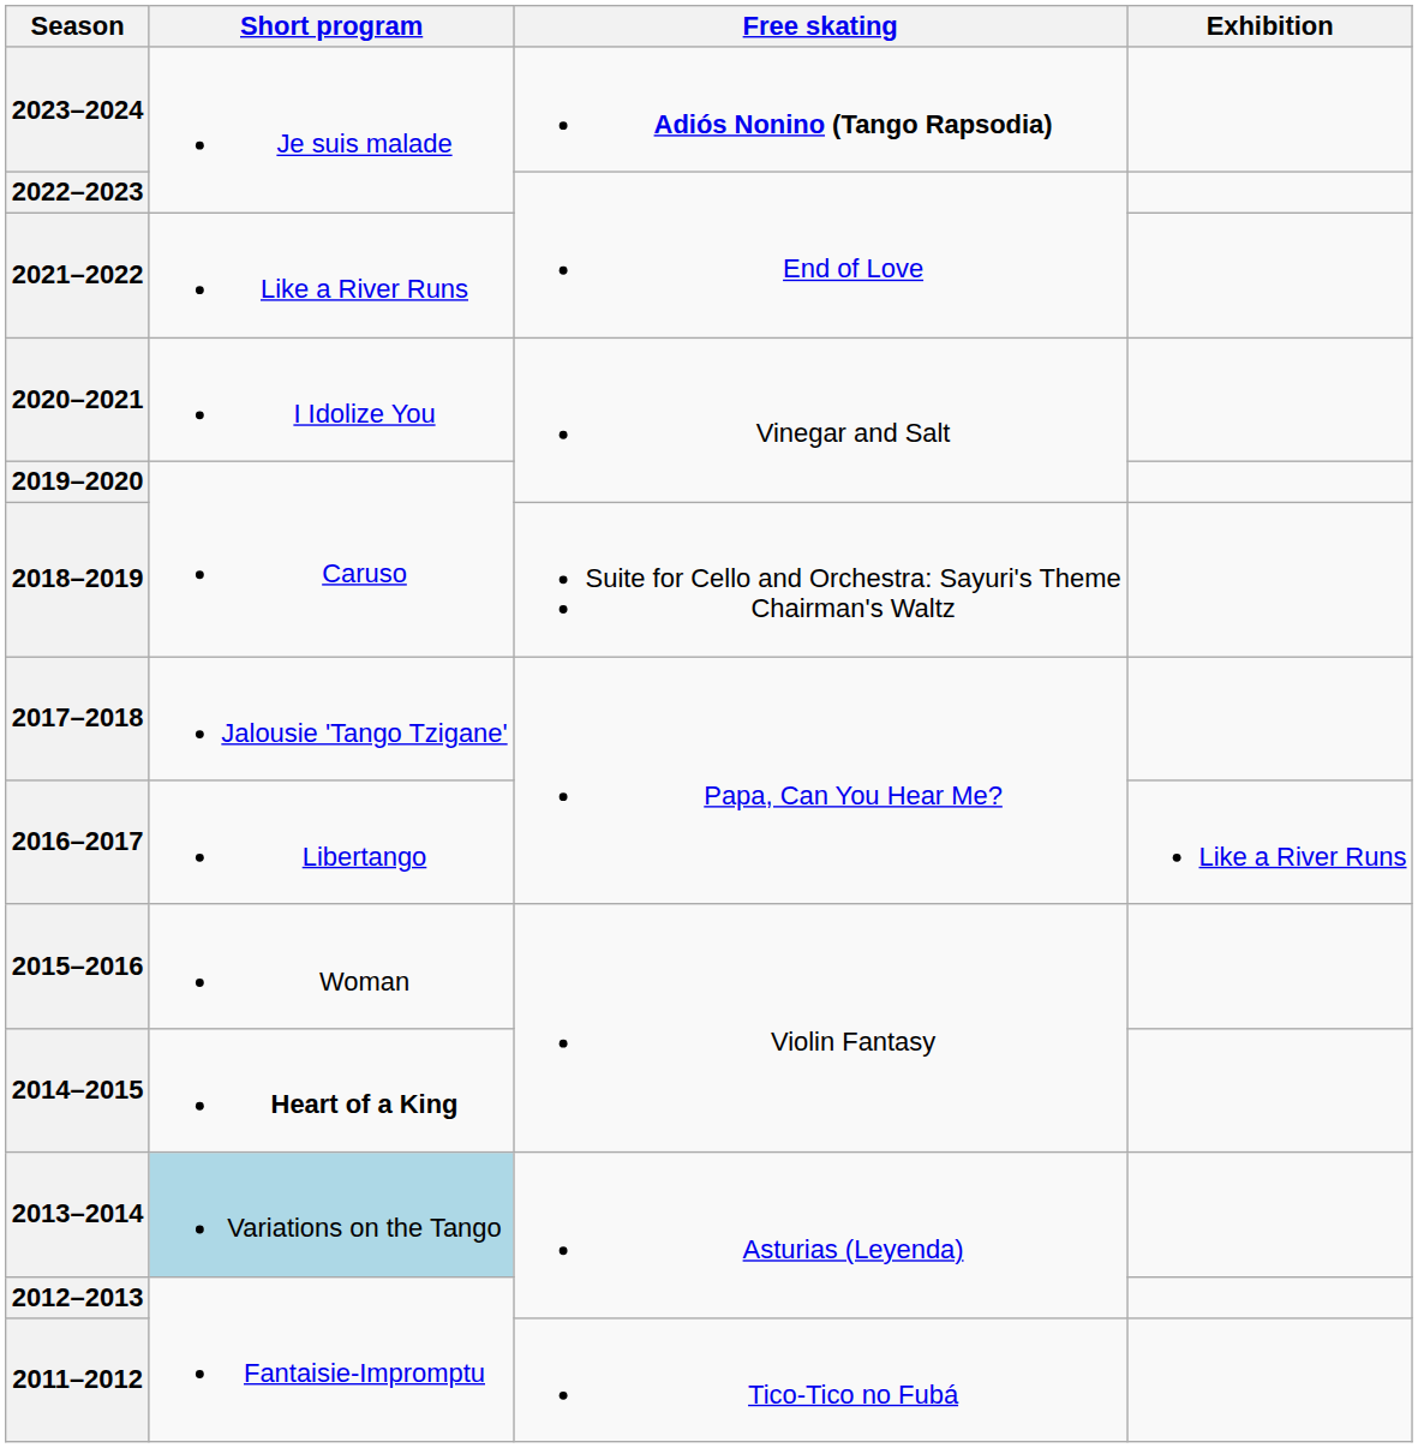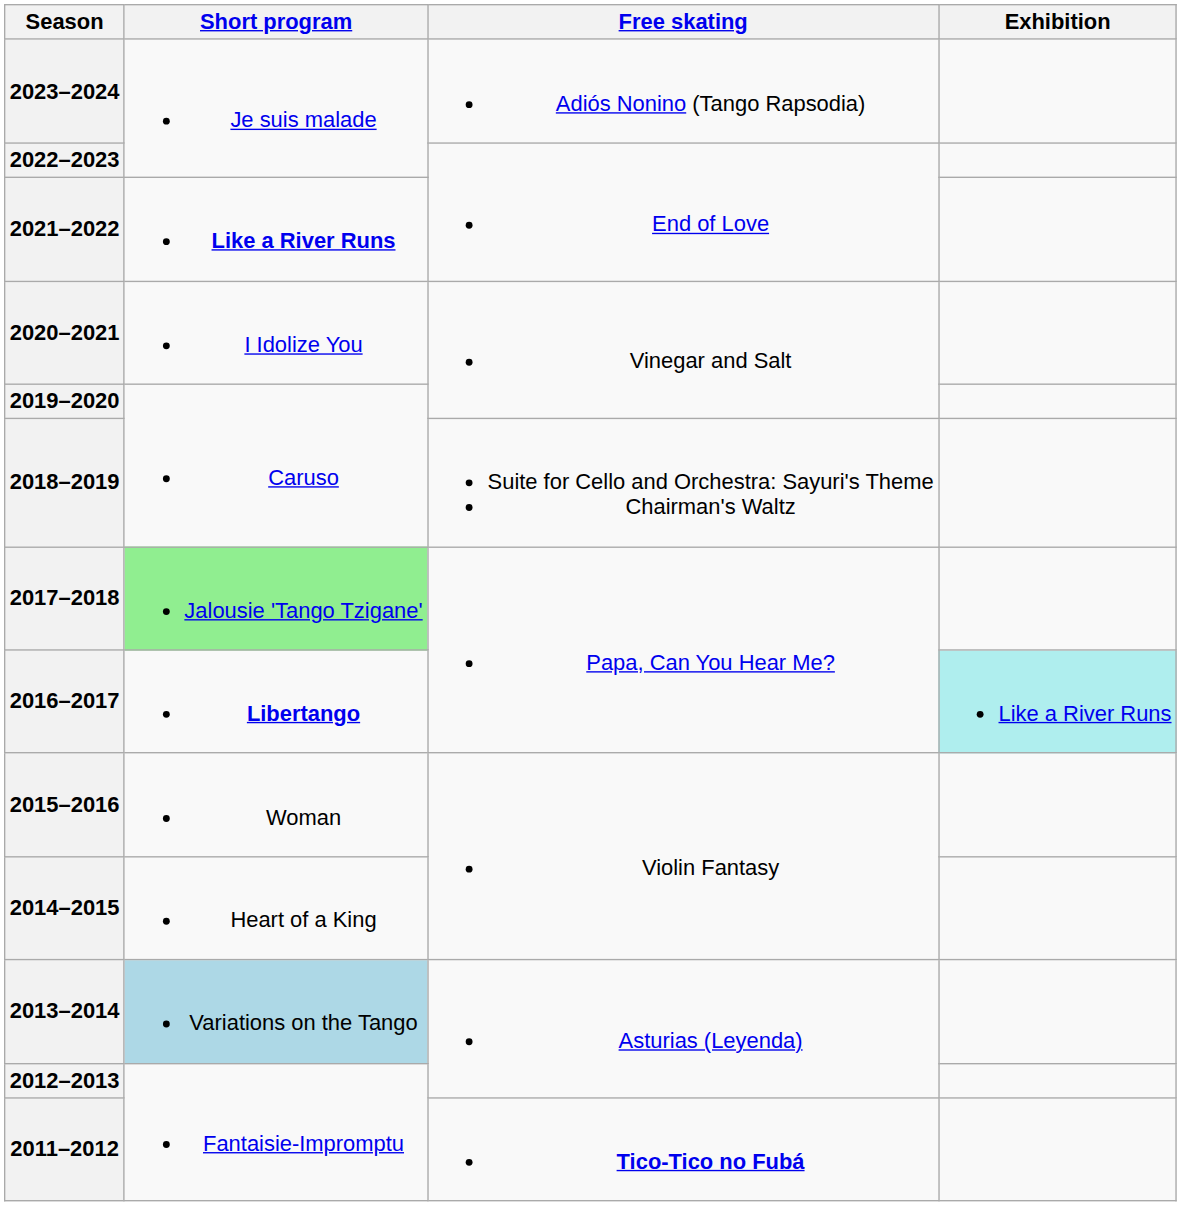2023–2024 | Free skating: bold -> normal
2021–2022 | Short program: normal -> bold
2017–2018 | Short program: no background -> lightgreen background
2016–2017 | Short program: normal -> bold
2016–2017 | Exhibition: no background -> paleturquoise background
2014–2015 | Short program: bold -> normal
2011–2012 | Free skating: normal -> bold
